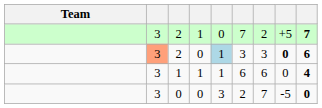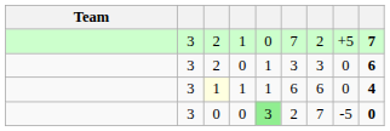row 3 | column 2: lightsalmon background -> no background
row 3 | column 5: lightblue background -> no background
row 3 | column 8: bold -> normal
row 4 | column 3: no background -> lightyellow background
row 5 | column 5: no background -> lightgreen background
